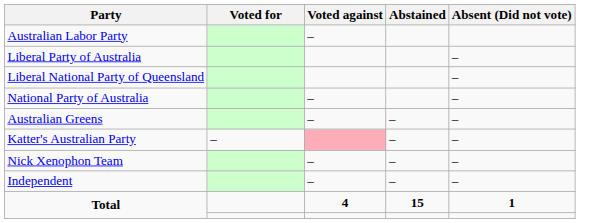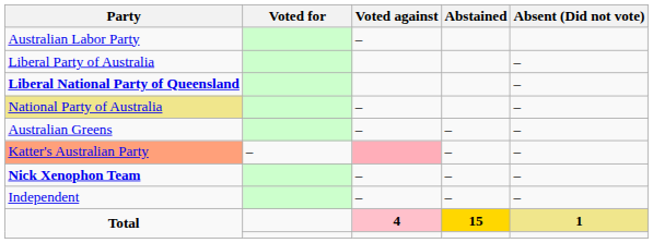Liberal National Party of Queensland | Party: normal -> bold
National Party of Australia | Party: no background -> khaki background
Katter's Australian Party | Party: no background -> lightsalmon background
Nick Xenophon Team | Party: normal -> bold
Total / 4 | Voted against: no background -> pink background
Total / 4 | Abstained: no background -> gold background
Total / 4 | Absent (Did not vote): no background -> khaki background
